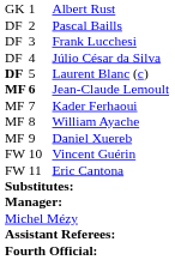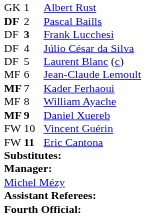Pascal Baills | column 1: normal -> bold
Frank Lucchesi | column 2: normal -> bold
Laurent Blanc (c) | column 1: bold -> normal
Jean-Claude Lemoult | column 1: bold -> normal
Jean-Claude Lemoult | column 2: bold -> normal
Kader Ferhaoui | column 1: normal -> bold
Daniel Xuereb | column 1: normal -> bold
Daniel Xuereb | column 2: normal -> bold
Eric Cantona | column 2: normal -> bold
